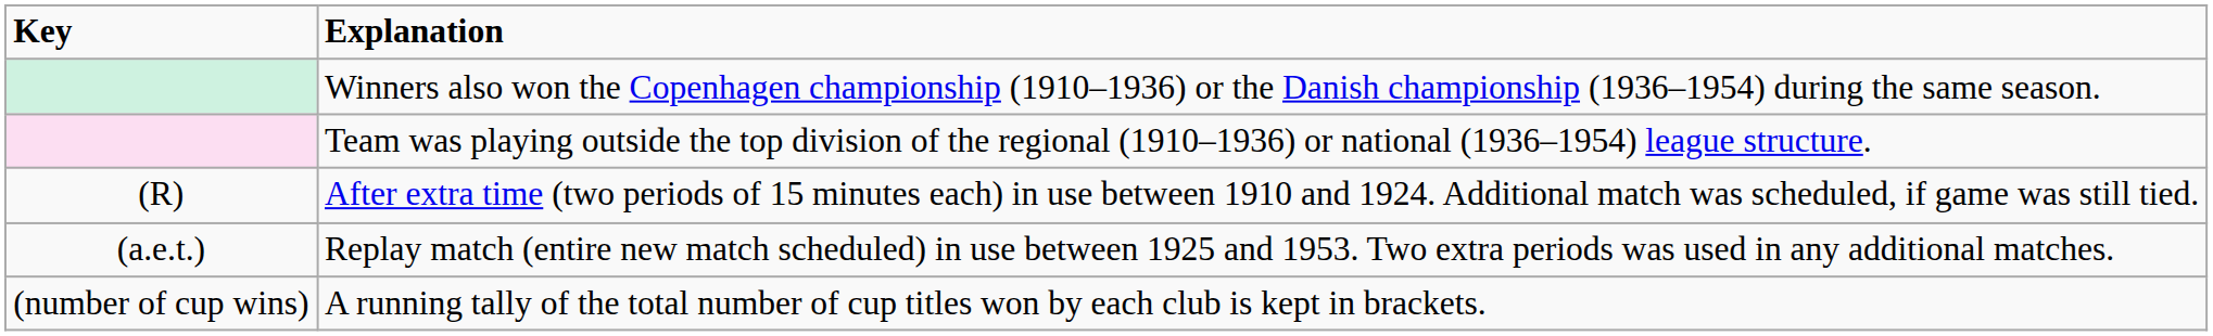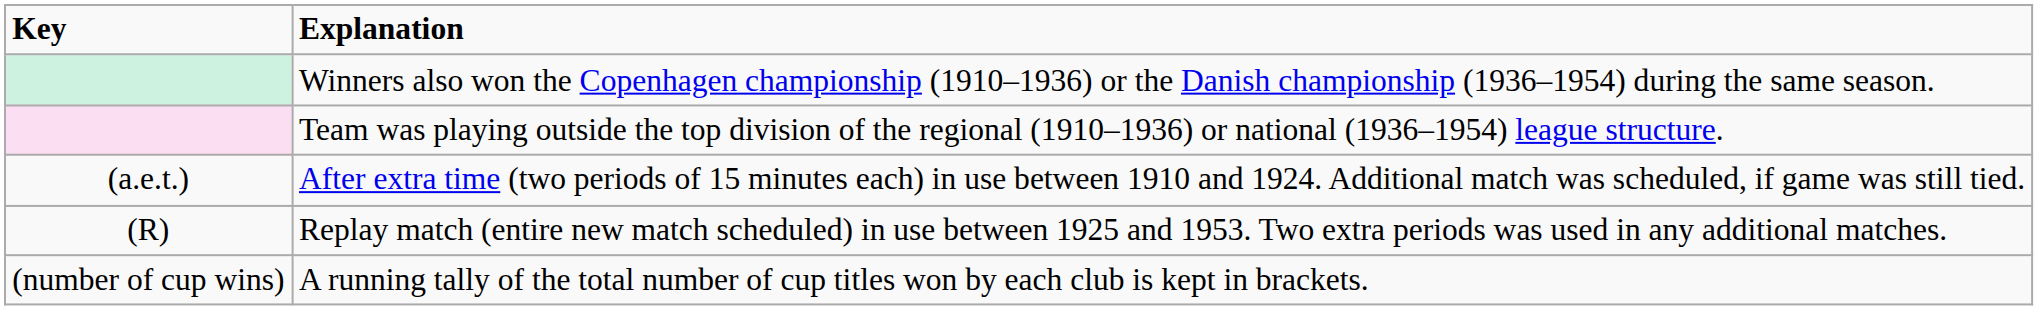row 4 | Key: (R) -> (a.e.t.)
row 5 | Key: (a.e.t.) -> (R)
